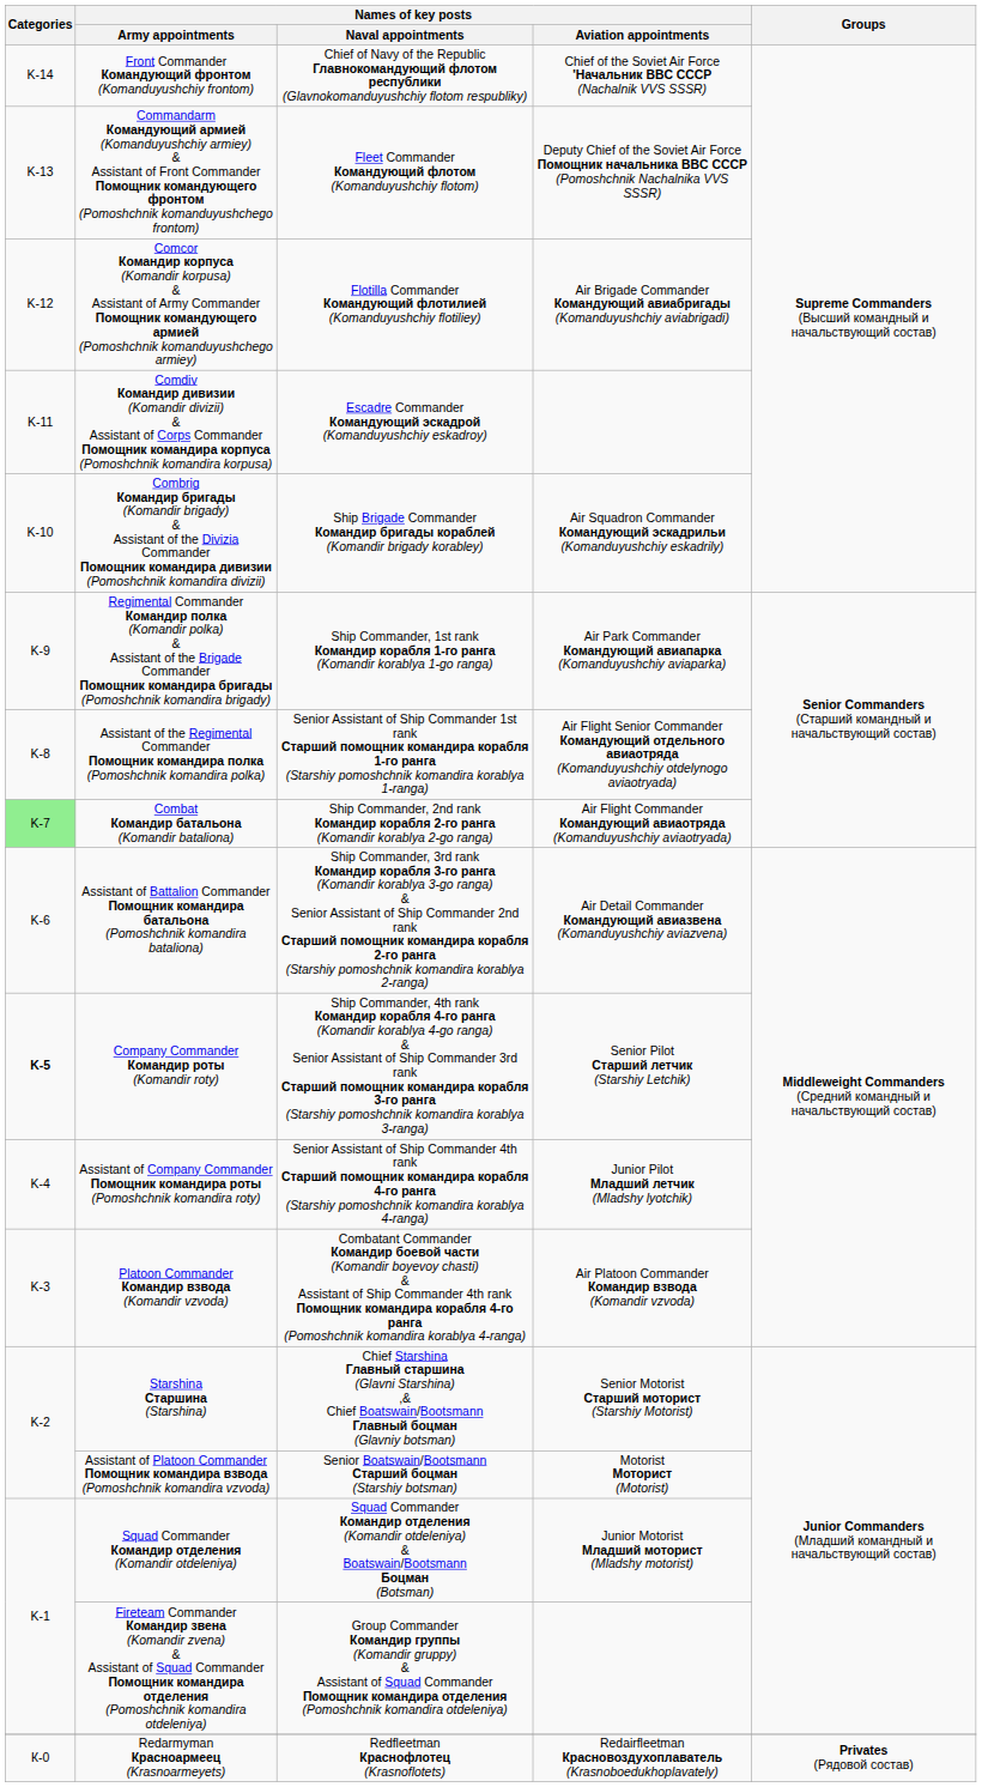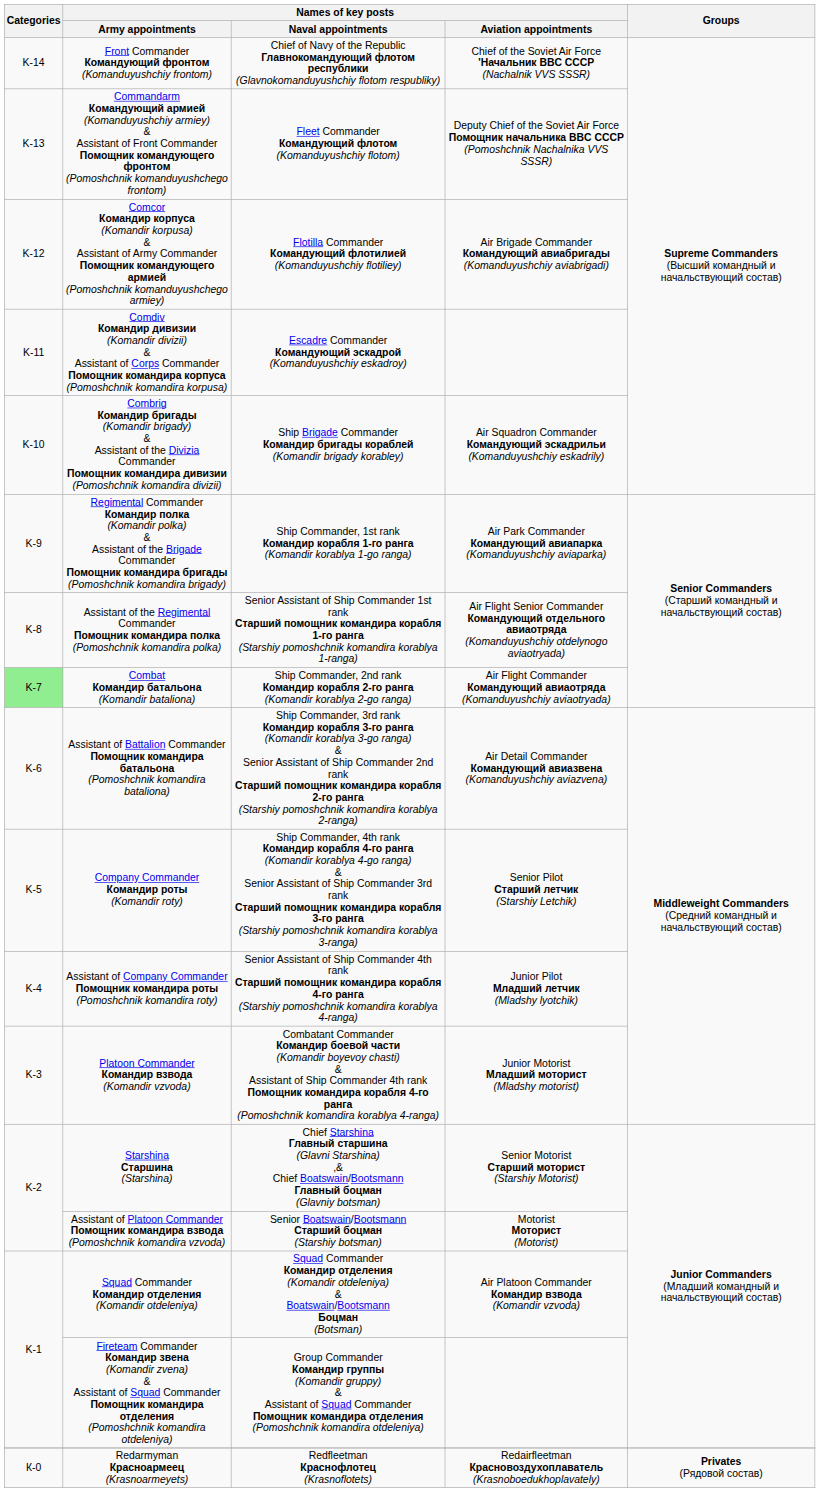Company Commander Командир роты (Komandir roty) | Categories: bold -> normal
Platoon Commander Командир взвода (Komandir vzvoda) | Names of key posts / Aviation appointments: Air Platoon Commander Командир взвода (Komandir vzvoda) -> Junior Motorist Младший моторист (Mladshy motorist)
Squad Commander Командир отделения (Komandir otdeleniya) | Names of key posts / Aviation appointments: Junior Motorist Младший моторист (Mladshy motorist) -> Air Platoon Commander Командир взвода (Komandir vzvoda)
